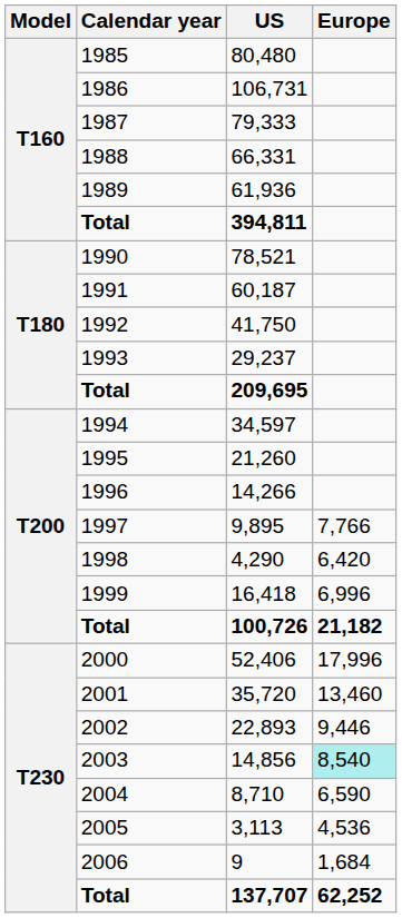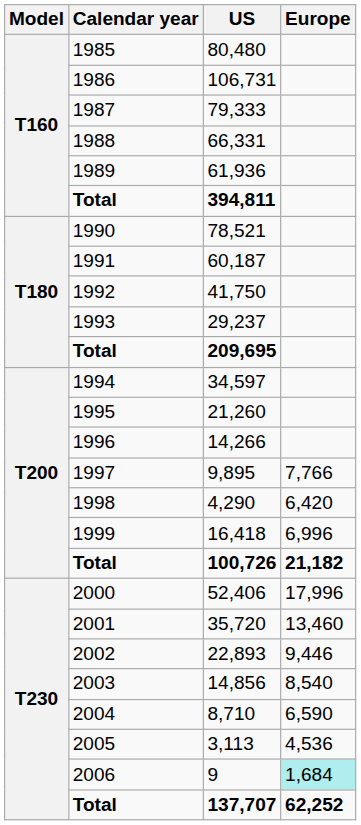14,856 | Europe: paleturquoise background -> no background
9 | Europe: no background -> paleturquoise background
